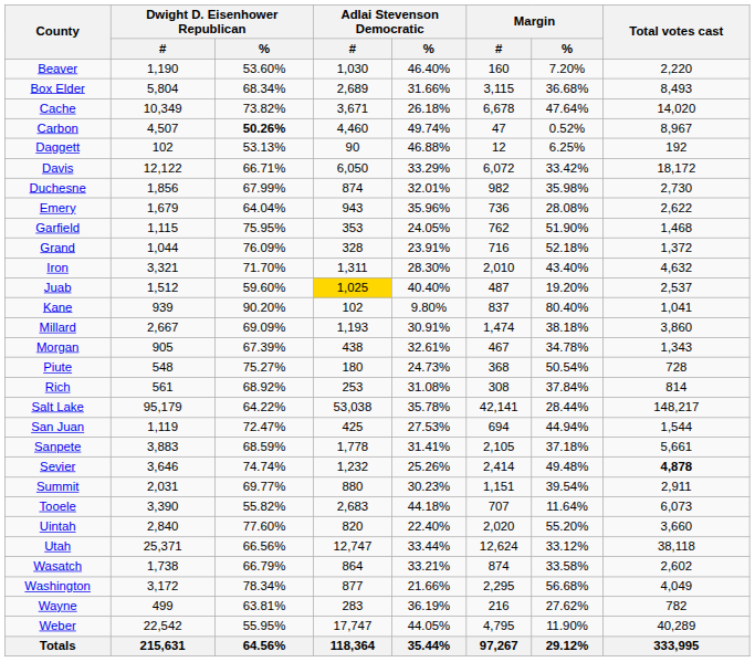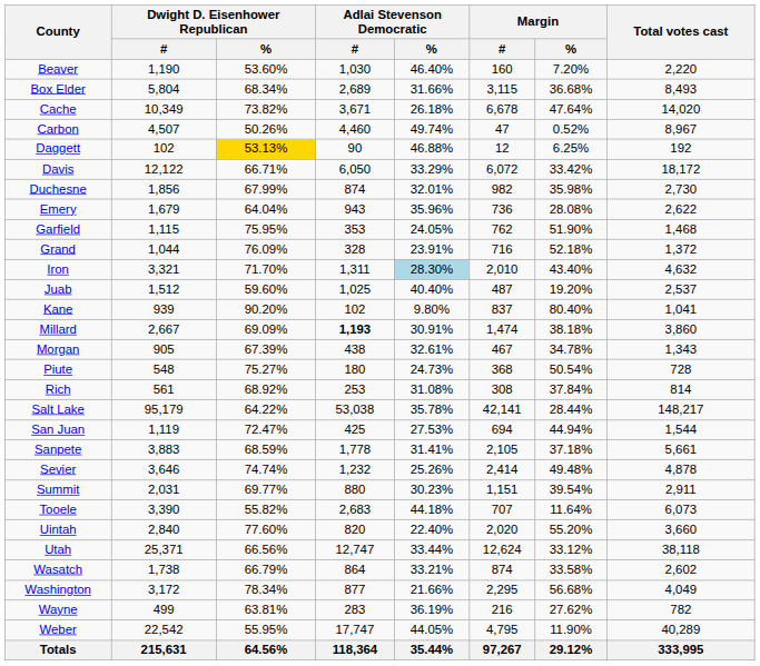Carbon | Dwight D. Eisenhower Republican / %: bold -> normal
Daggett | Dwight D. Eisenhower Republican / %: no background -> gold background
Iron | Adlai Stevenson Democratic / %: no background -> lightblue background
Juab | Adlai Stevenson Democratic / #: gold background -> no background
Millard | Adlai Stevenson Democratic / #: normal -> bold
Sevier | Total votes cast: bold -> normal
